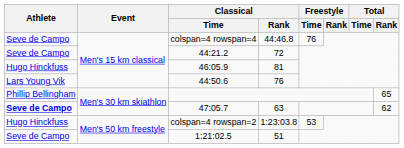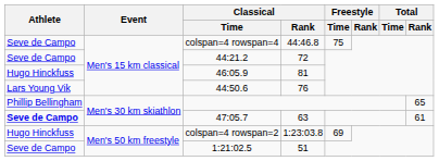colspan=4 rowspan=4 | Freestyle / Time: 76 -> 75
47:05.7 | Total / Rank: 62 -> 61
colspan=4 rowspan=2 | Freestyle / Time: 53 -> 69
